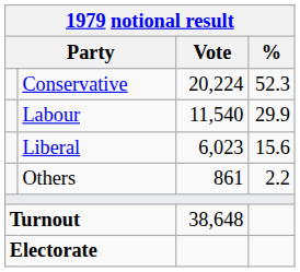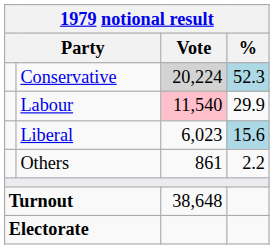Conservative | Vote: no background -> lightgrey background
Conservative | %: no background -> lightblue background
Labour | Vote: no background -> pink background
Liberal | %: no background -> lightblue background
